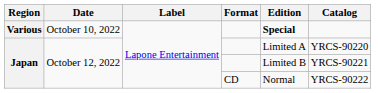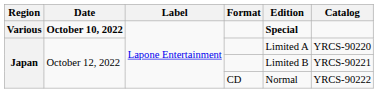Various | Date: normal -> bold
